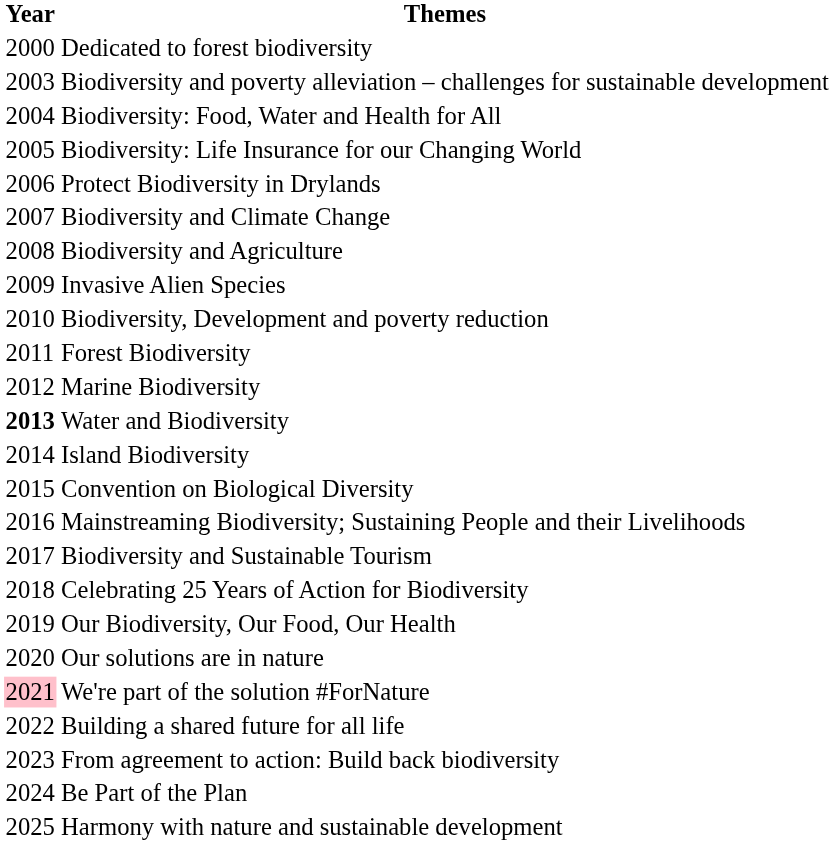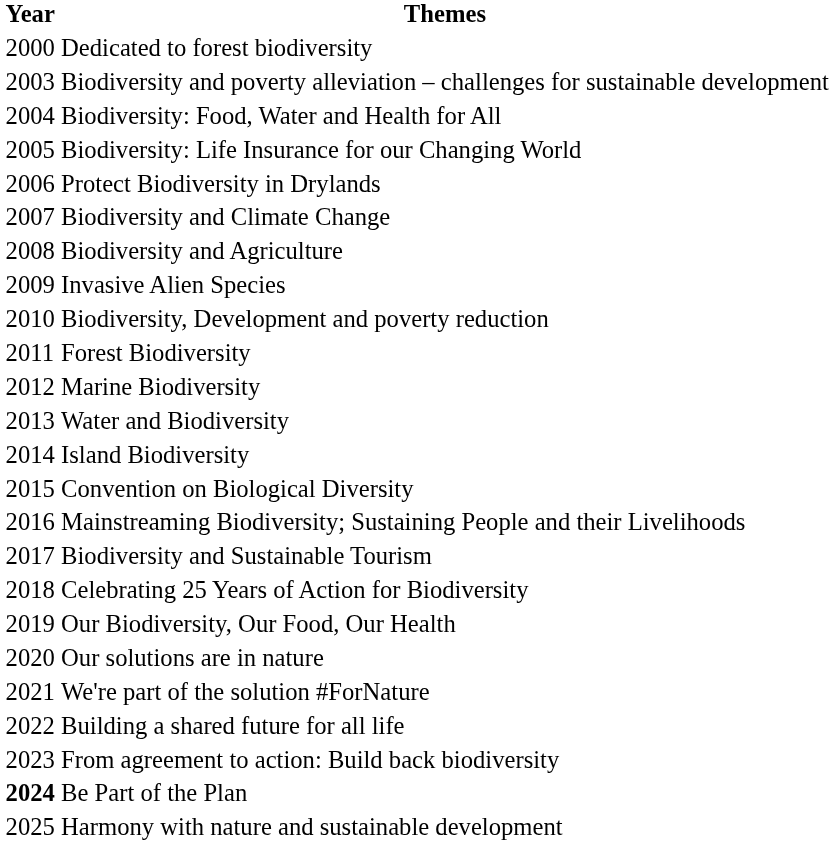Water and Biodiversity | Year: bold -> normal
We're part of the solution #ForNature | Year: pink background -> no background
Be Part of the Plan | Year: normal -> bold
